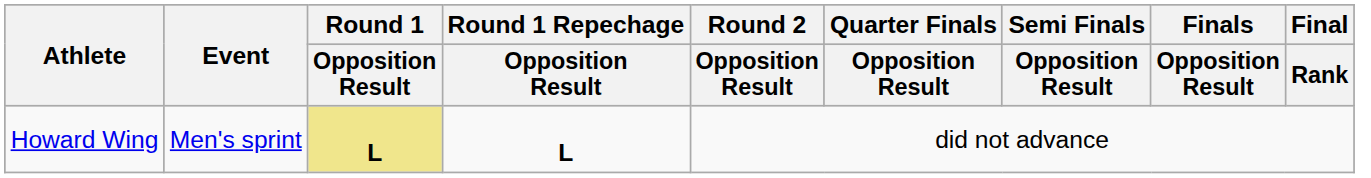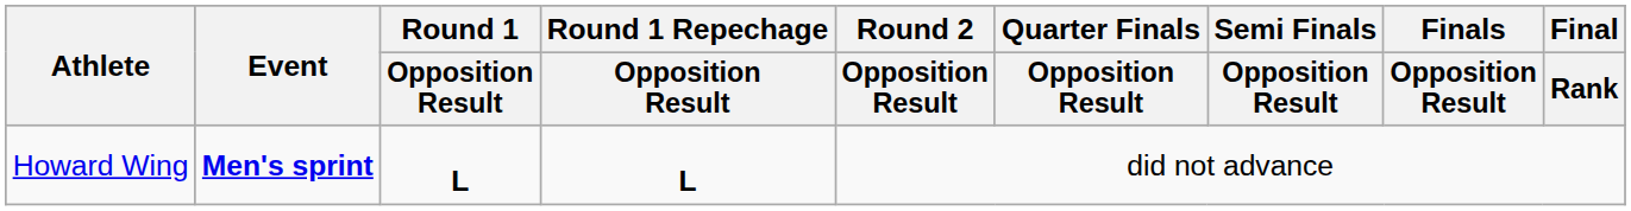Howard Wing | Event: normal -> bold
Howard Wing | Round 1 / Opposition Result: khaki background -> no background
